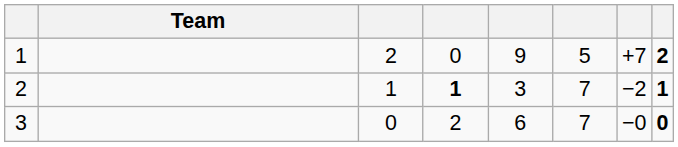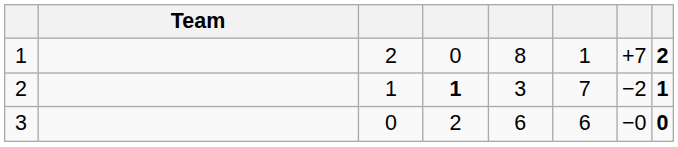row 2 | column 5: 9 -> 8
row 2 | column 6: 5 -> 1
row 4 | column 6: 7 -> 6
